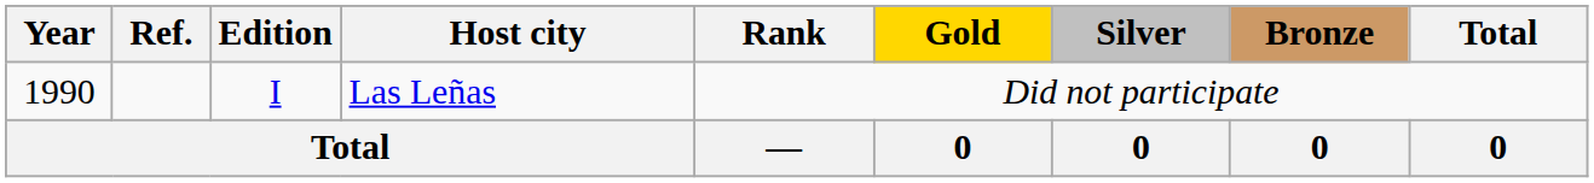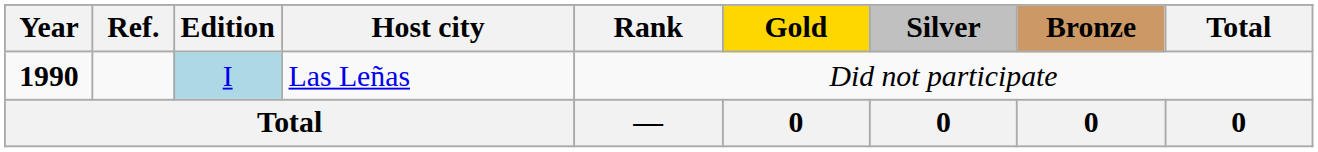Las Leñas | Year: normal -> bold
Las Leñas | Edition: no background -> lightblue background
